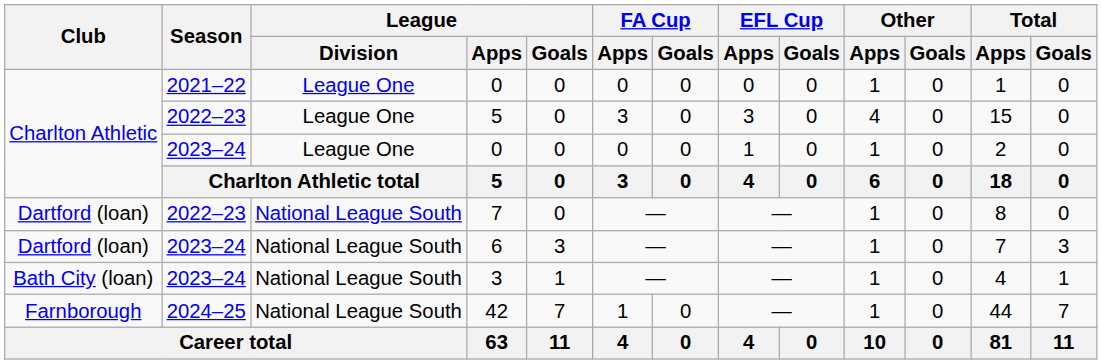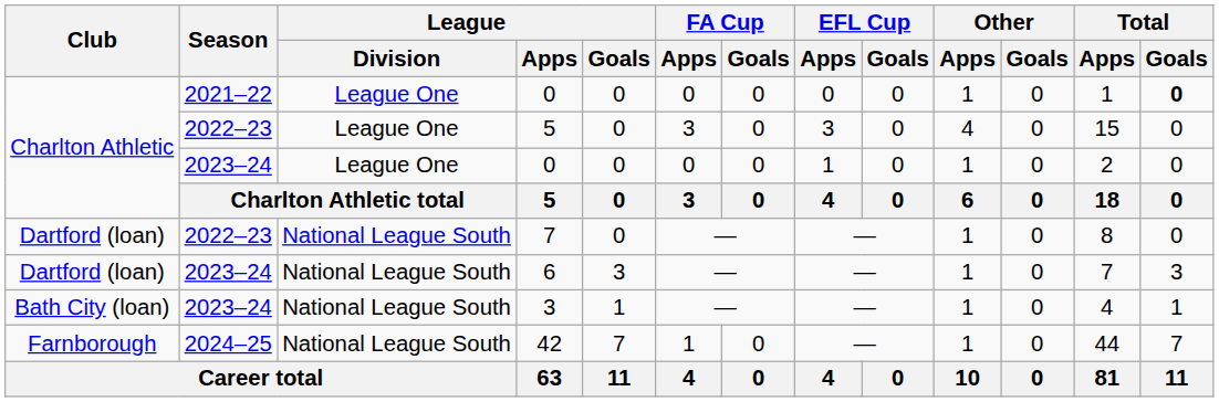2021–22 / 0 | Total / Goals: normal -> bold
